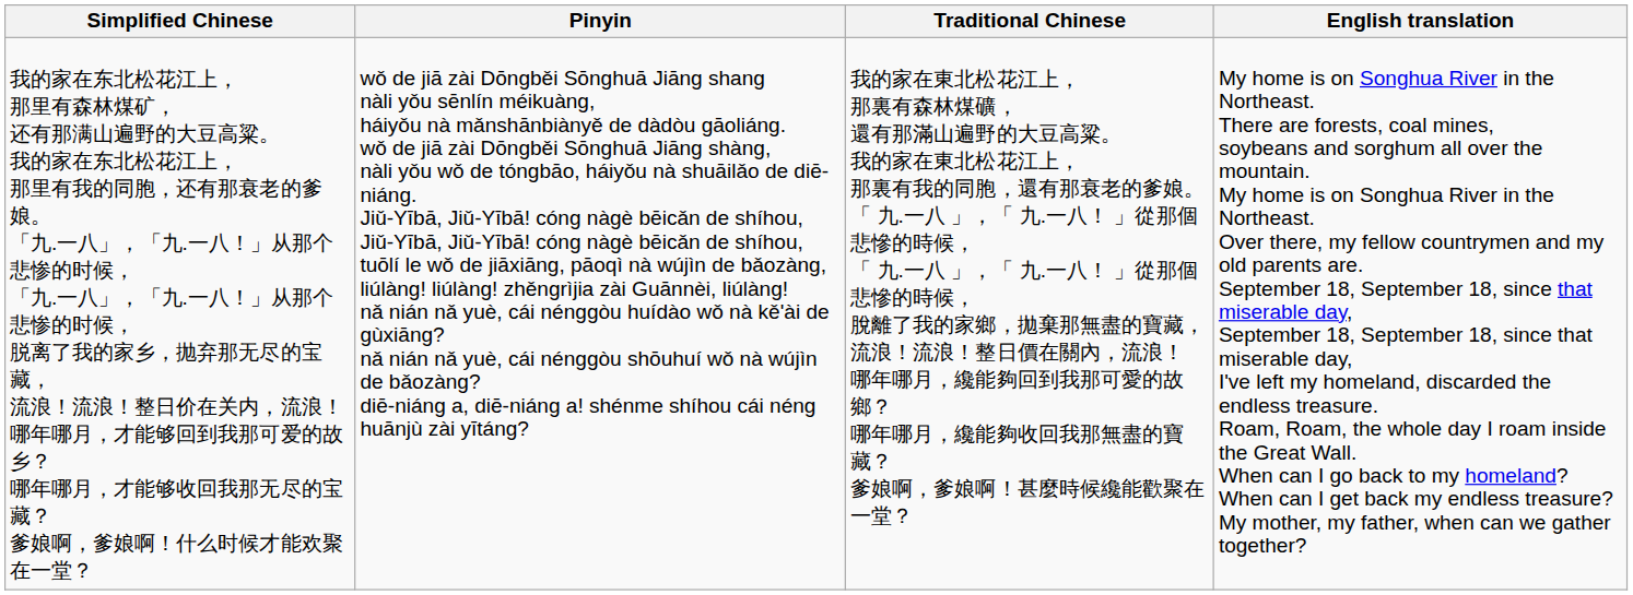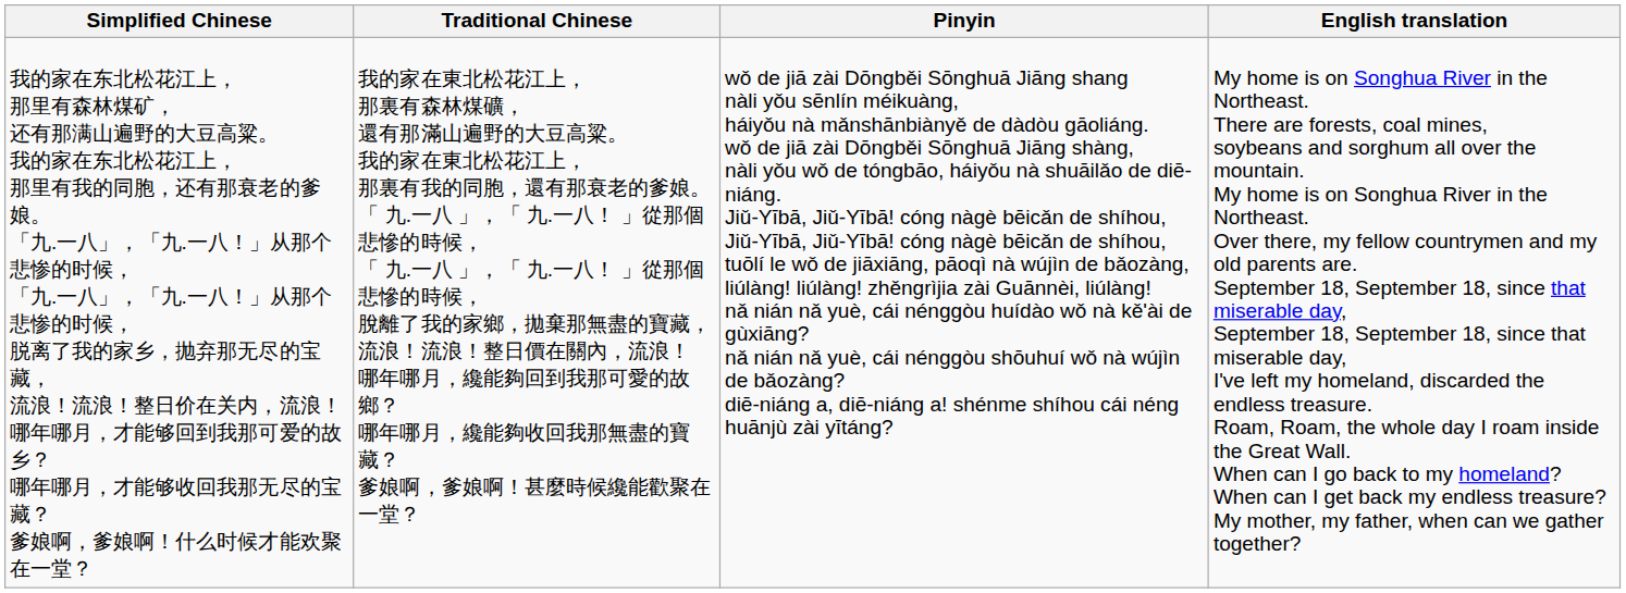columns swapped: Traditional Chinese <-> Pinyin
